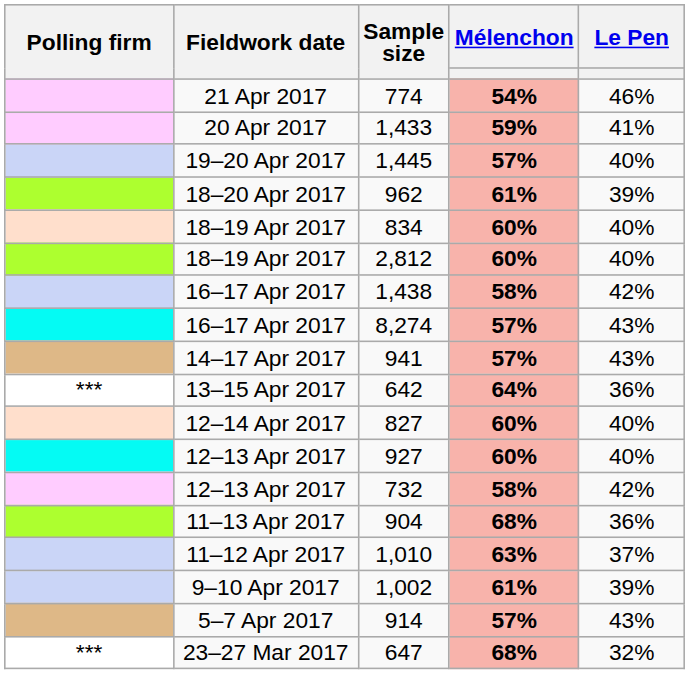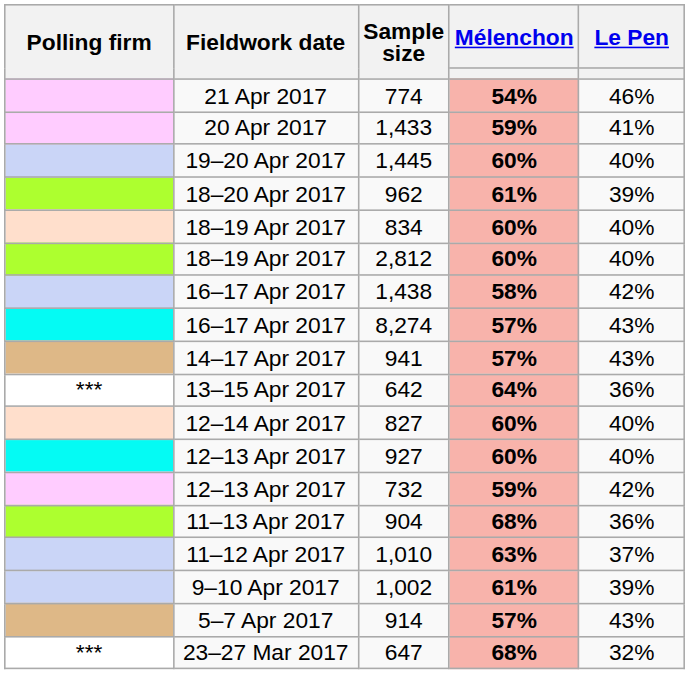1,445 | Mélenchon: 57% -> 60%
732 | Mélenchon: 58% -> 59%
